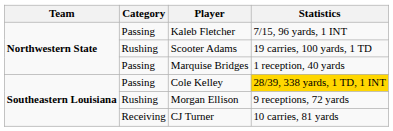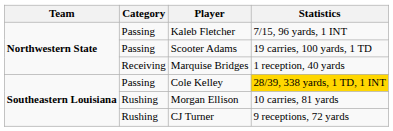Scooter Adams | Category: Rushing -> Passing
Marquise Bridges | Category: Passing -> Receiving
Morgan Ellison | Statistics: 9 receptions, 72 yards -> 10 carries, 81 yards
CJ Turner | Category: Receiving -> Rushing
CJ Turner | Statistics: 10 carries, 81 yards -> 9 receptions, 72 yards
